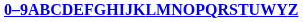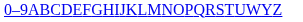row 1 | column 1: bold -> normal
